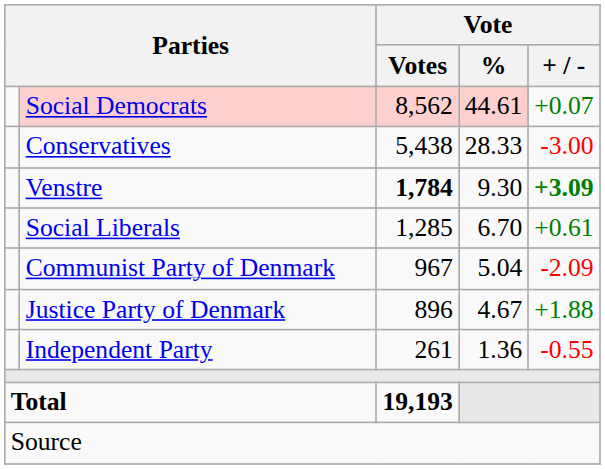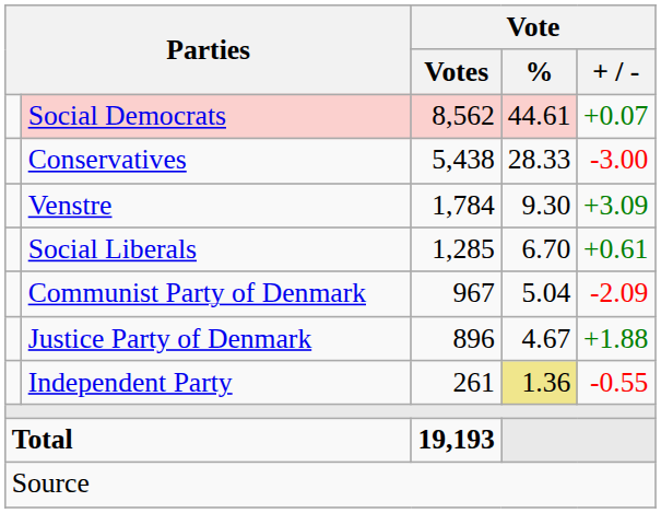Venstre | Vote / Votes: bold -> normal
Venstre | Vote / + / -: bold -> normal
Independent Party | Vote / %: no background -> khaki background
